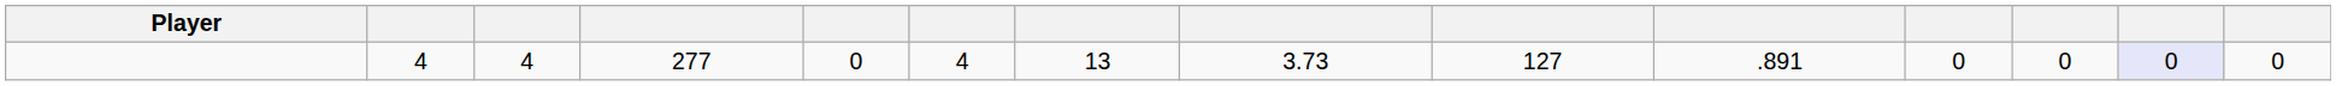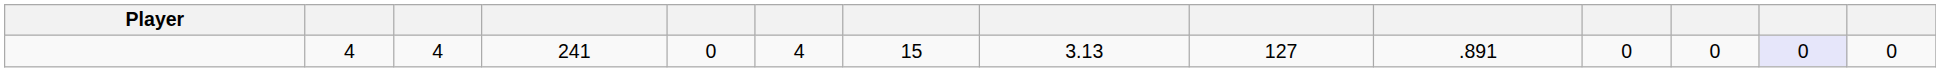row 2 | column 4: 277 -> 241
row 2 | column 7: 13 -> 15
row 2 | column 8: 3.73 -> 3.13
